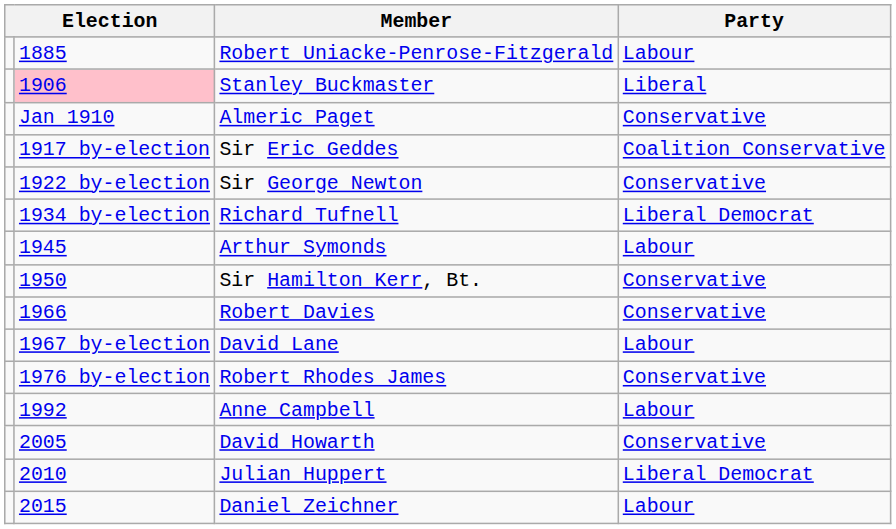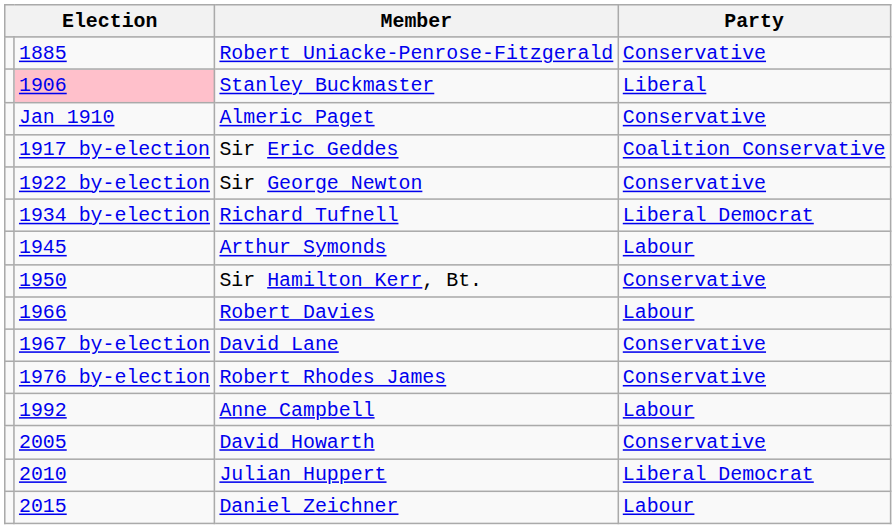Robert Uniacke-Penrose-Fitzgerald | Party: Labour -> Conservative
Robert Davies | Party: Conservative -> Labour
David Lane | Party: Labour -> Conservative
